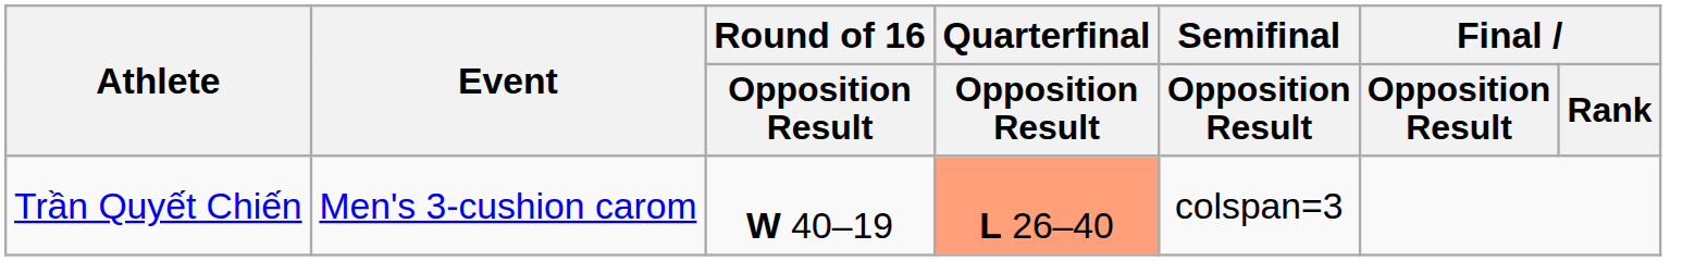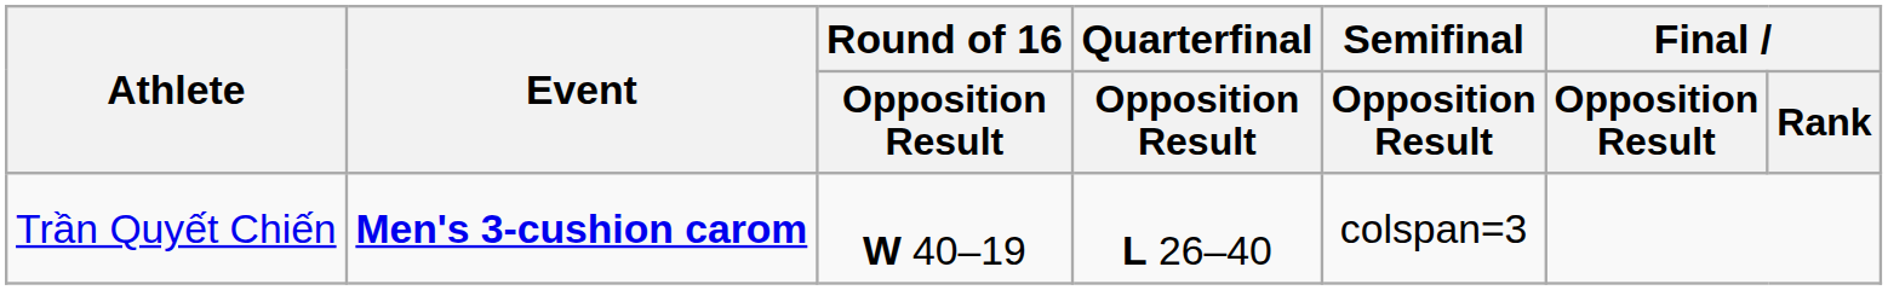Trần Quyết Chiến | Event: normal -> bold
Trần Quyết Chiến | Quarterfinal / Opposition Result: lightsalmon background -> no background
